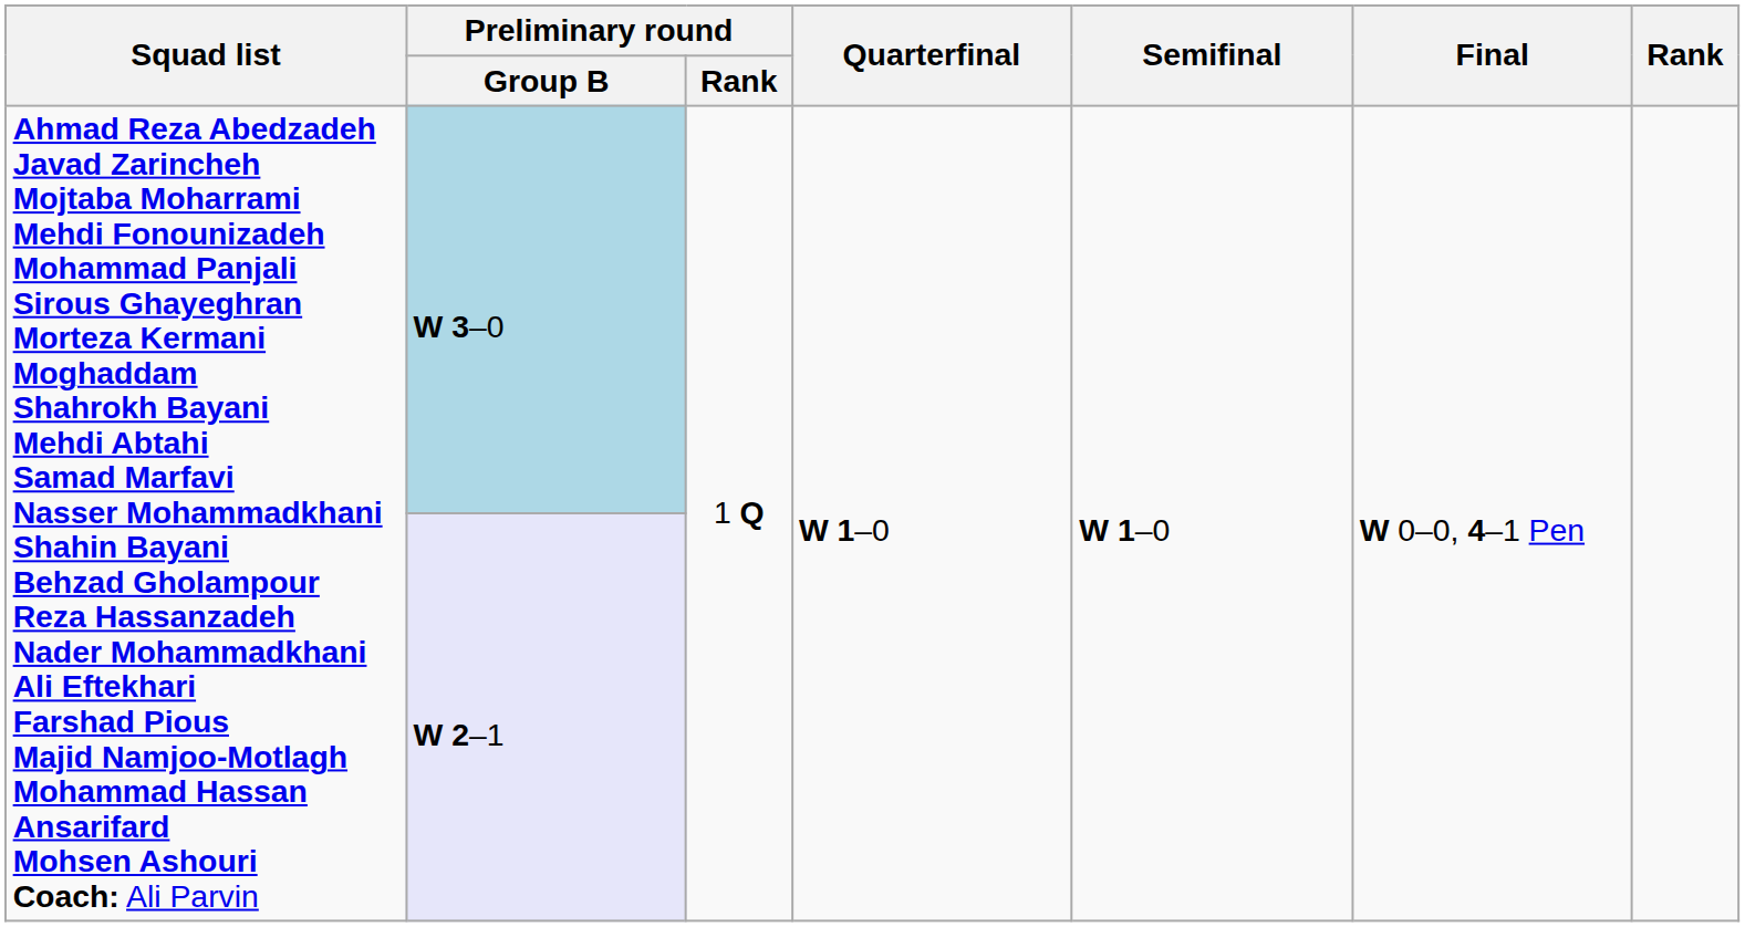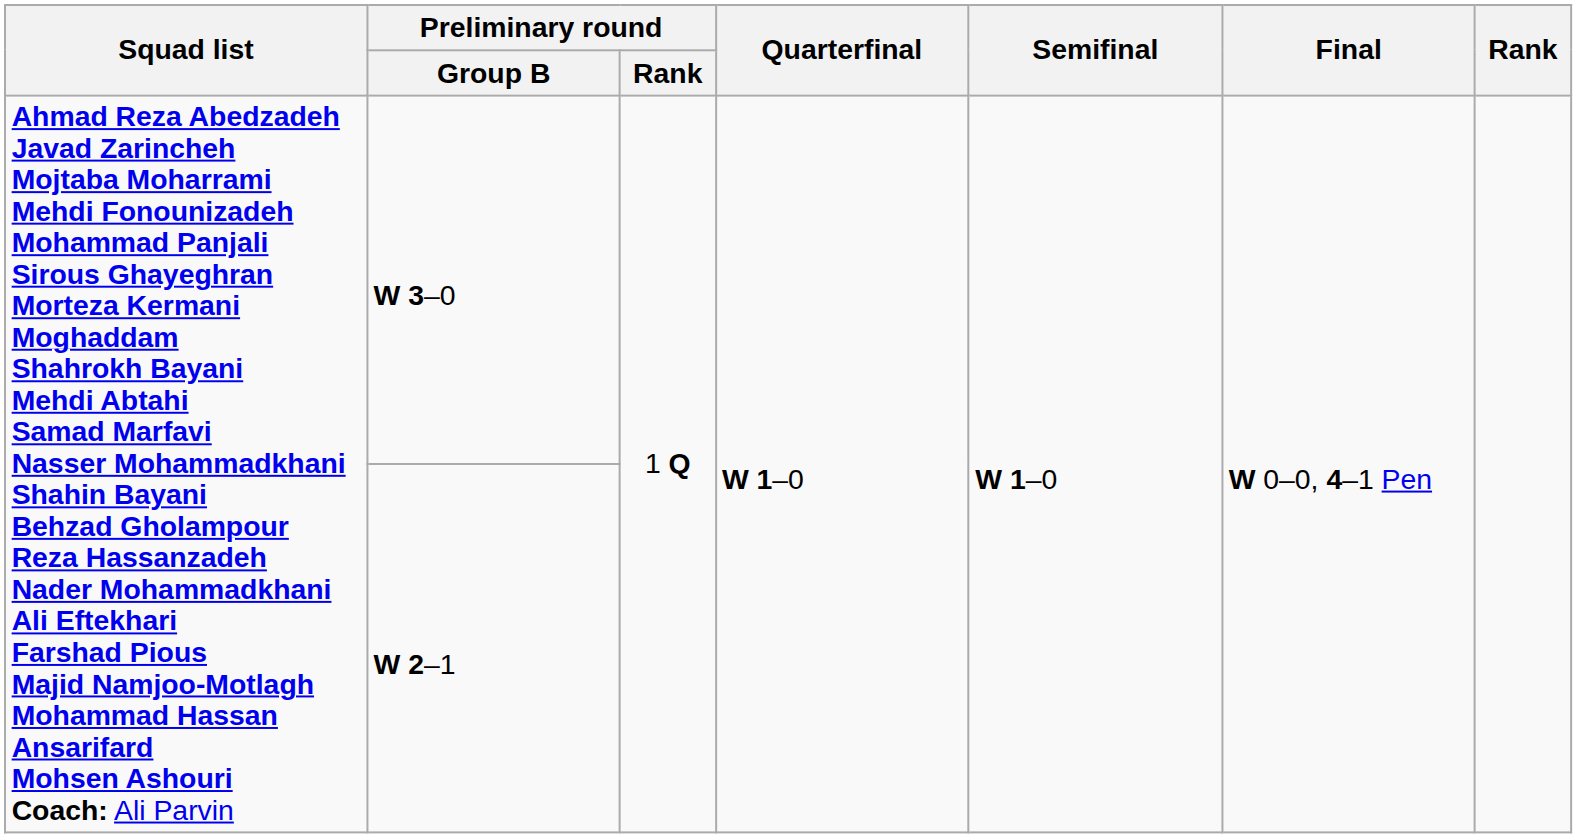W 3–0 | Preliminary round / Group B: lightblue background -> no background
W 2–1 | Preliminary round / Group B: lavender background -> no background
